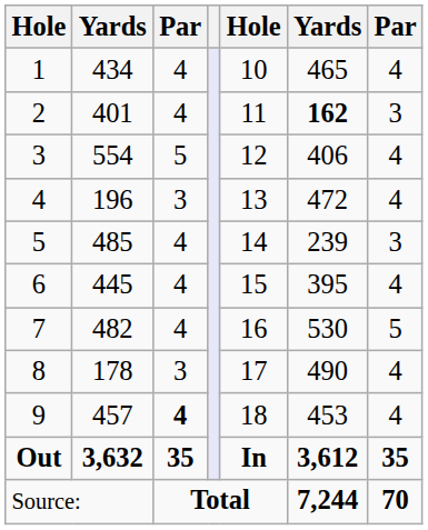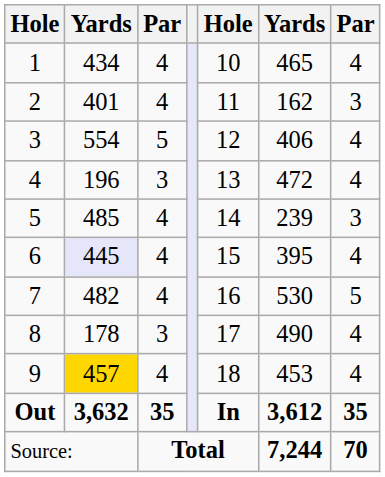2 | column 6: bold -> normal
6 | column 2: no background -> lavender background
9 | column 2: no background -> gold background
9 | column 3: bold -> normal
